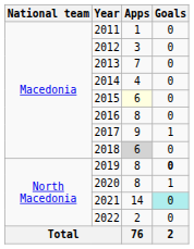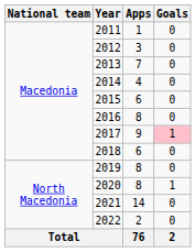2015 | Apps: lightyellow background -> no background
2017 | Goals: no background -> pink background
2018 | Apps: lightgrey background -> no background
2019 | Goals: bold -> normal
2021 | Goals: paleturquoise background -> no background
